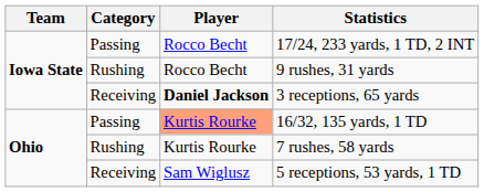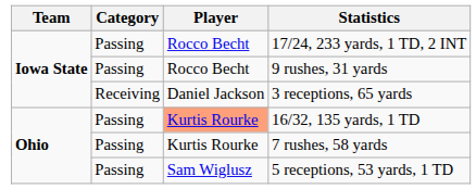9 rushes, 31 yards | Category: Rushing -> Passing
3 receptions, 65 yards | Player: bold -> normal
7 rushes, 58 yards | Category: Rushing -> Passing
5 receptions, 53 yards, 1 TD | Category: Receiving -> Passing
